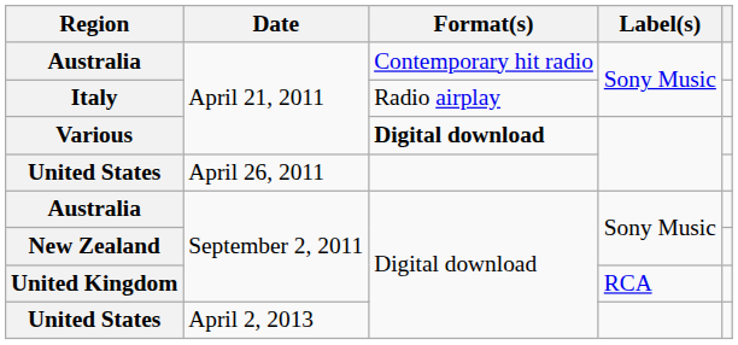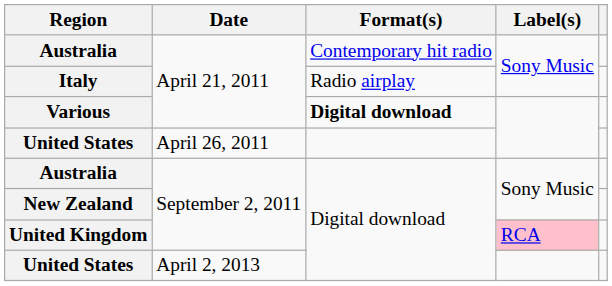United Kingdom | Label(s): no background -> pink background
